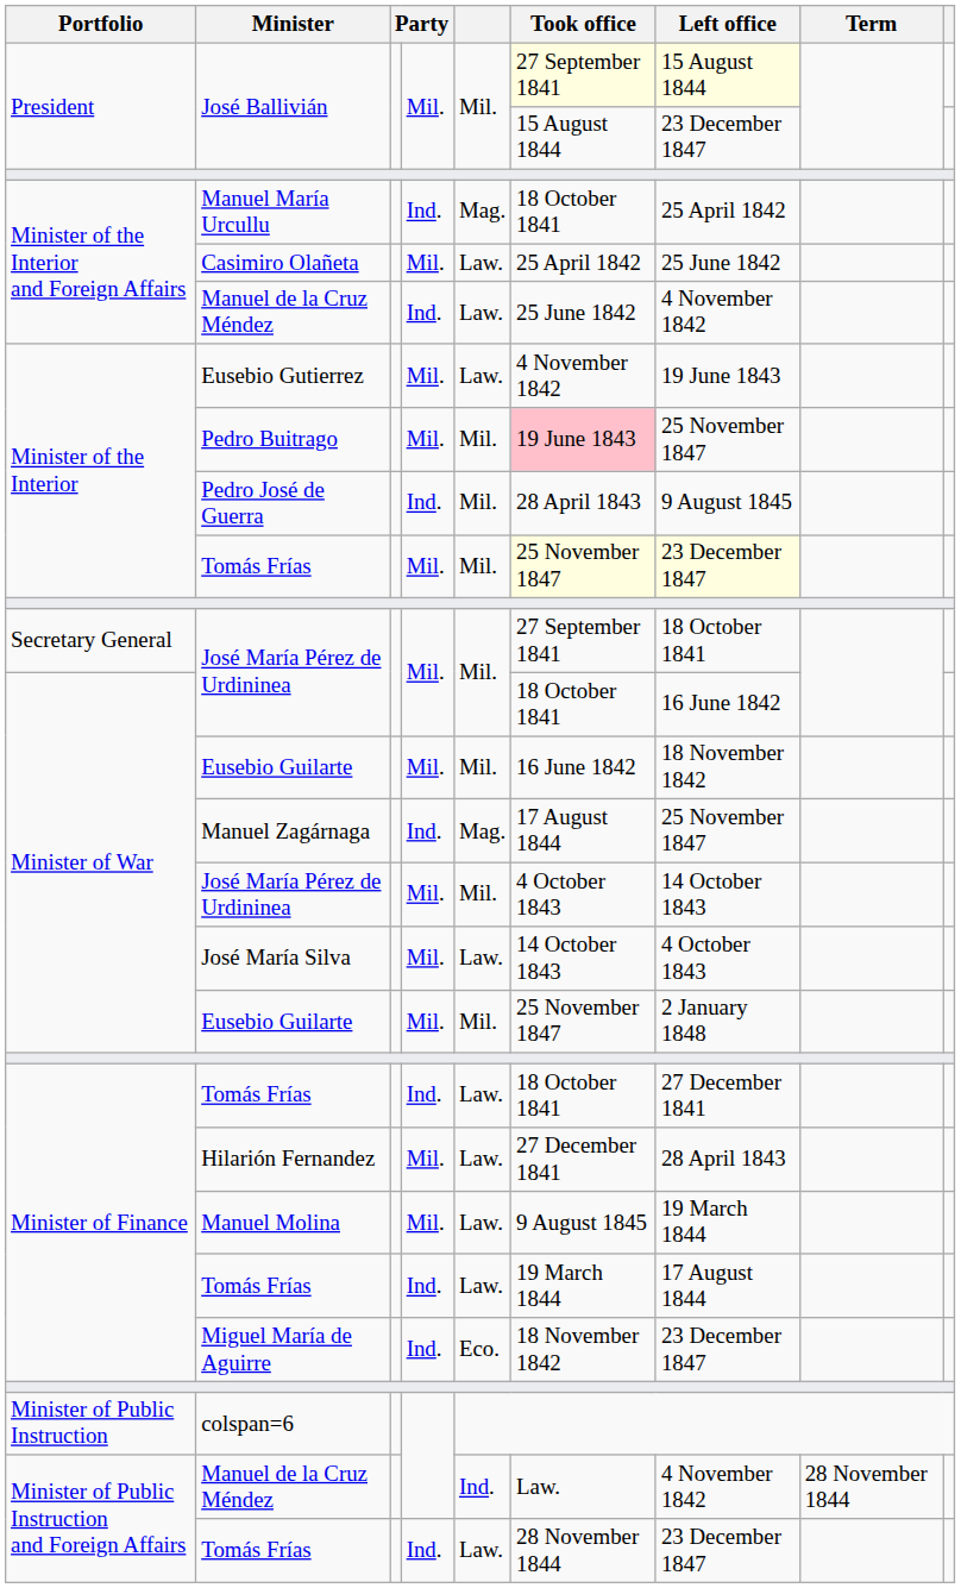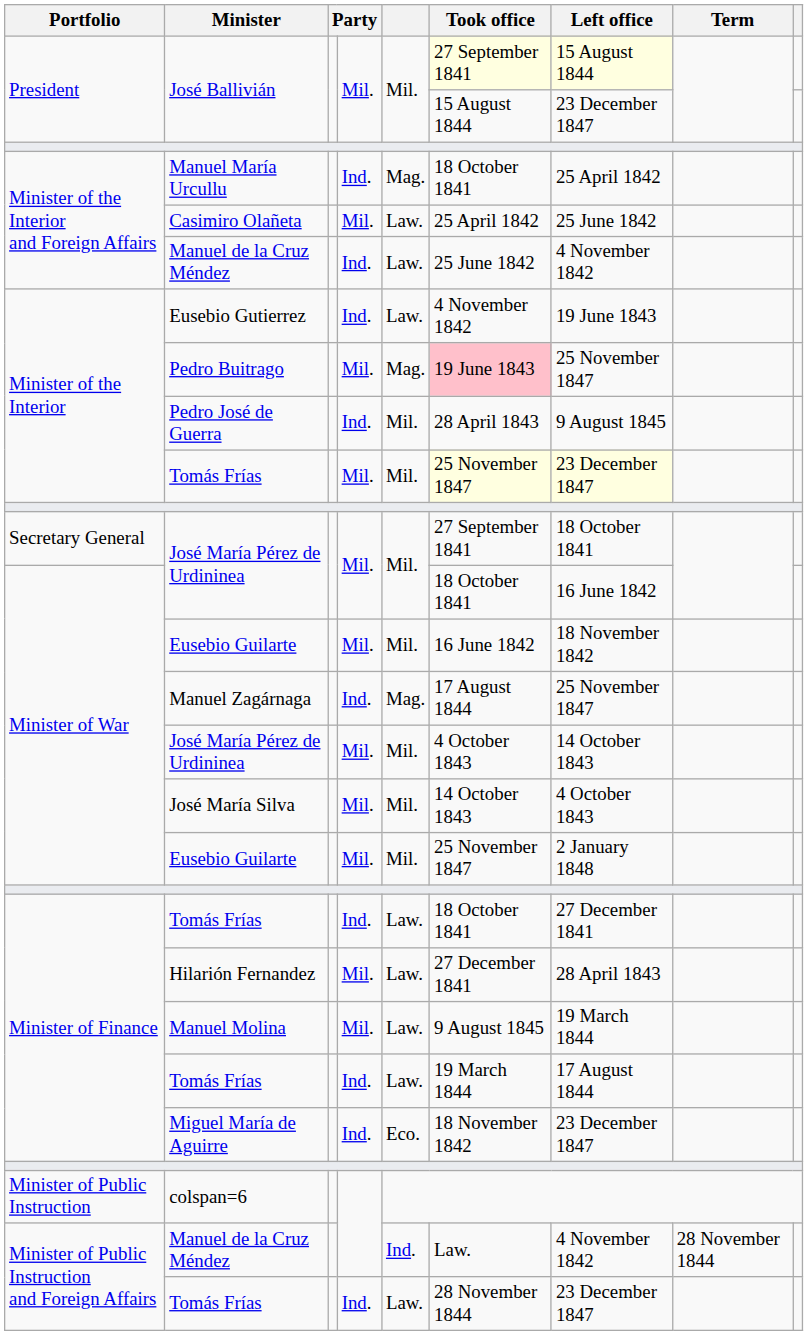Eusebio Gutierrez | column 4: Mil. -> Ind.
Pedro Buitrago | column 5: Mil. -> Mag.
José María Silva | column 5: Law. -> Mil.
